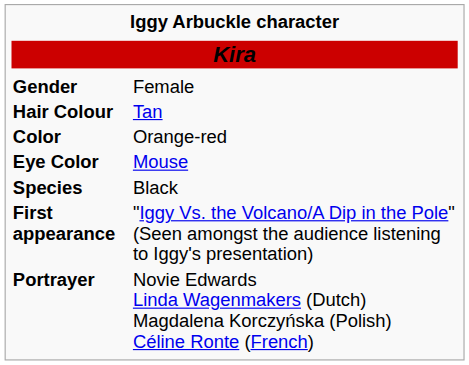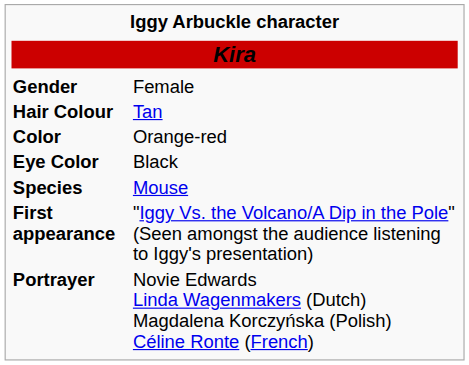row 6 | column 2: Mouse -> Black
row 7 | column 2: Black -> Mouse
